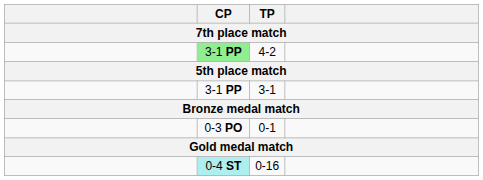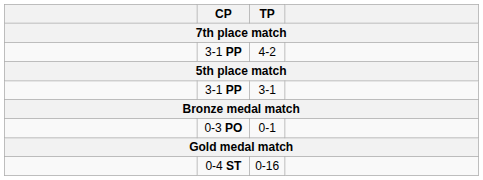4-2 | CP: lightgreen background -> no background
0-16 | CP: paleturquoise background -> no background
